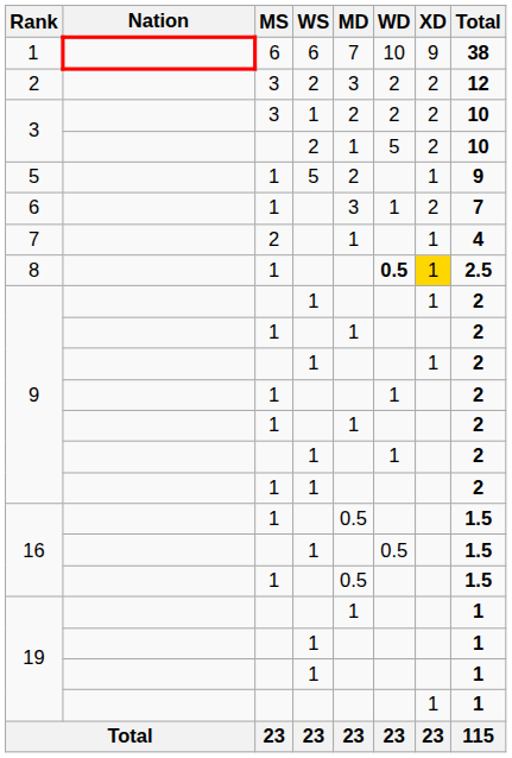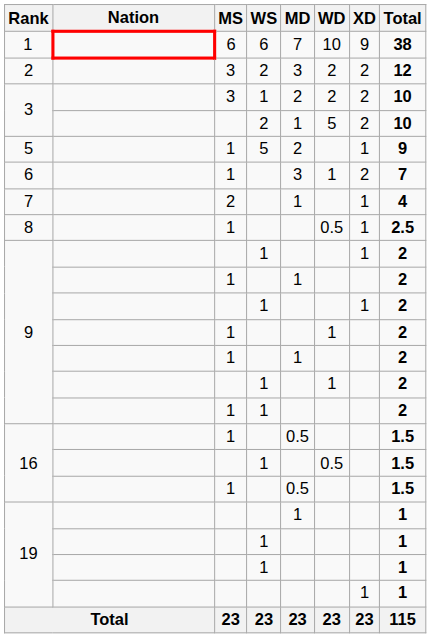8 | WD: bold -> normal
8 | XD: gold background -> no background
